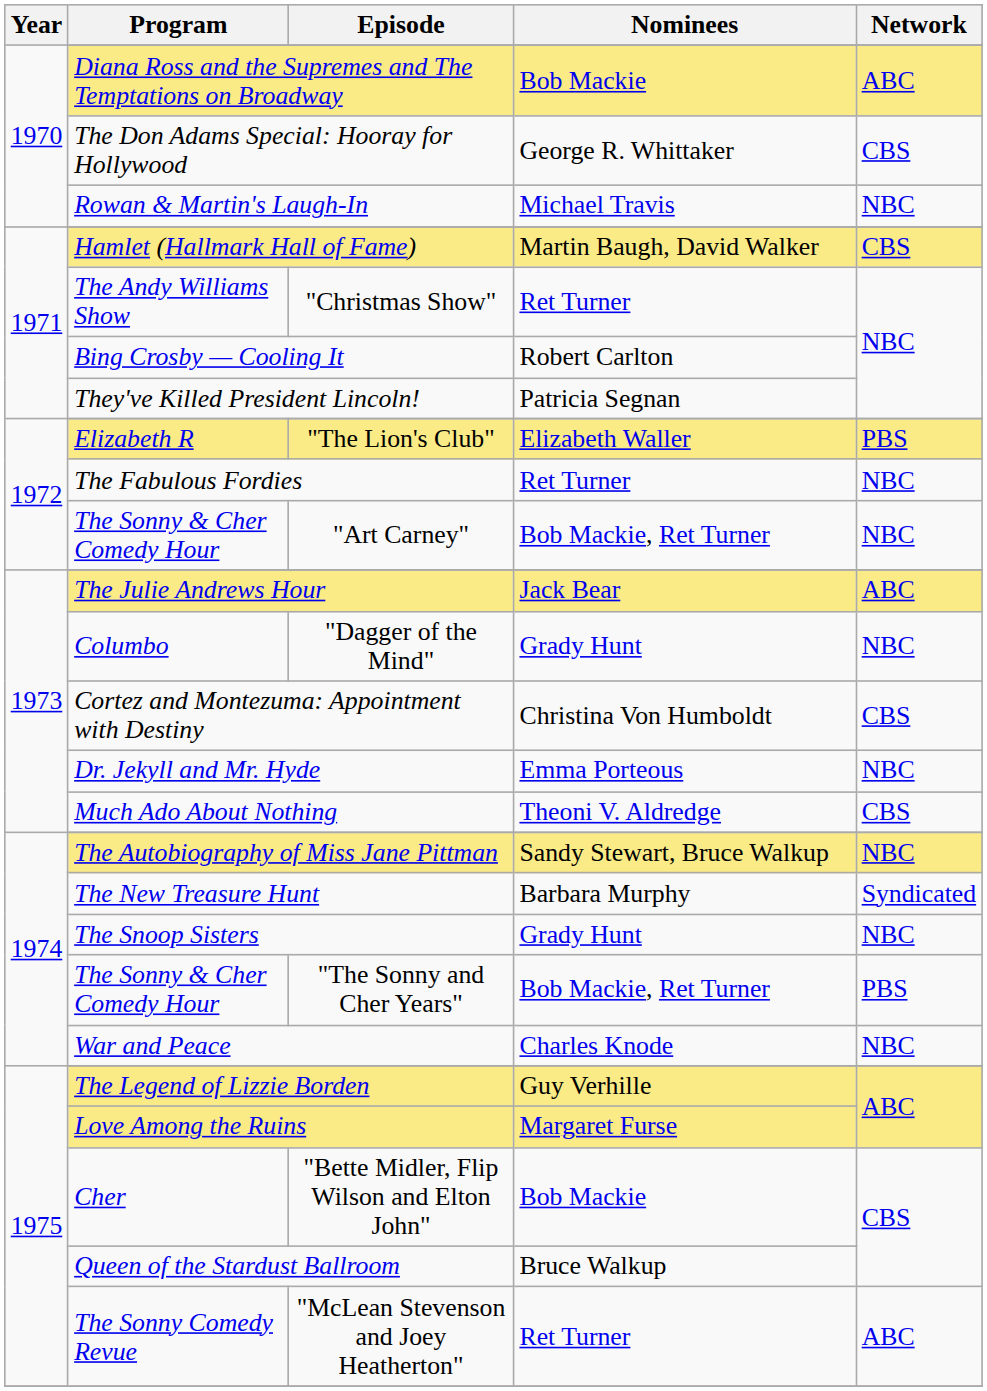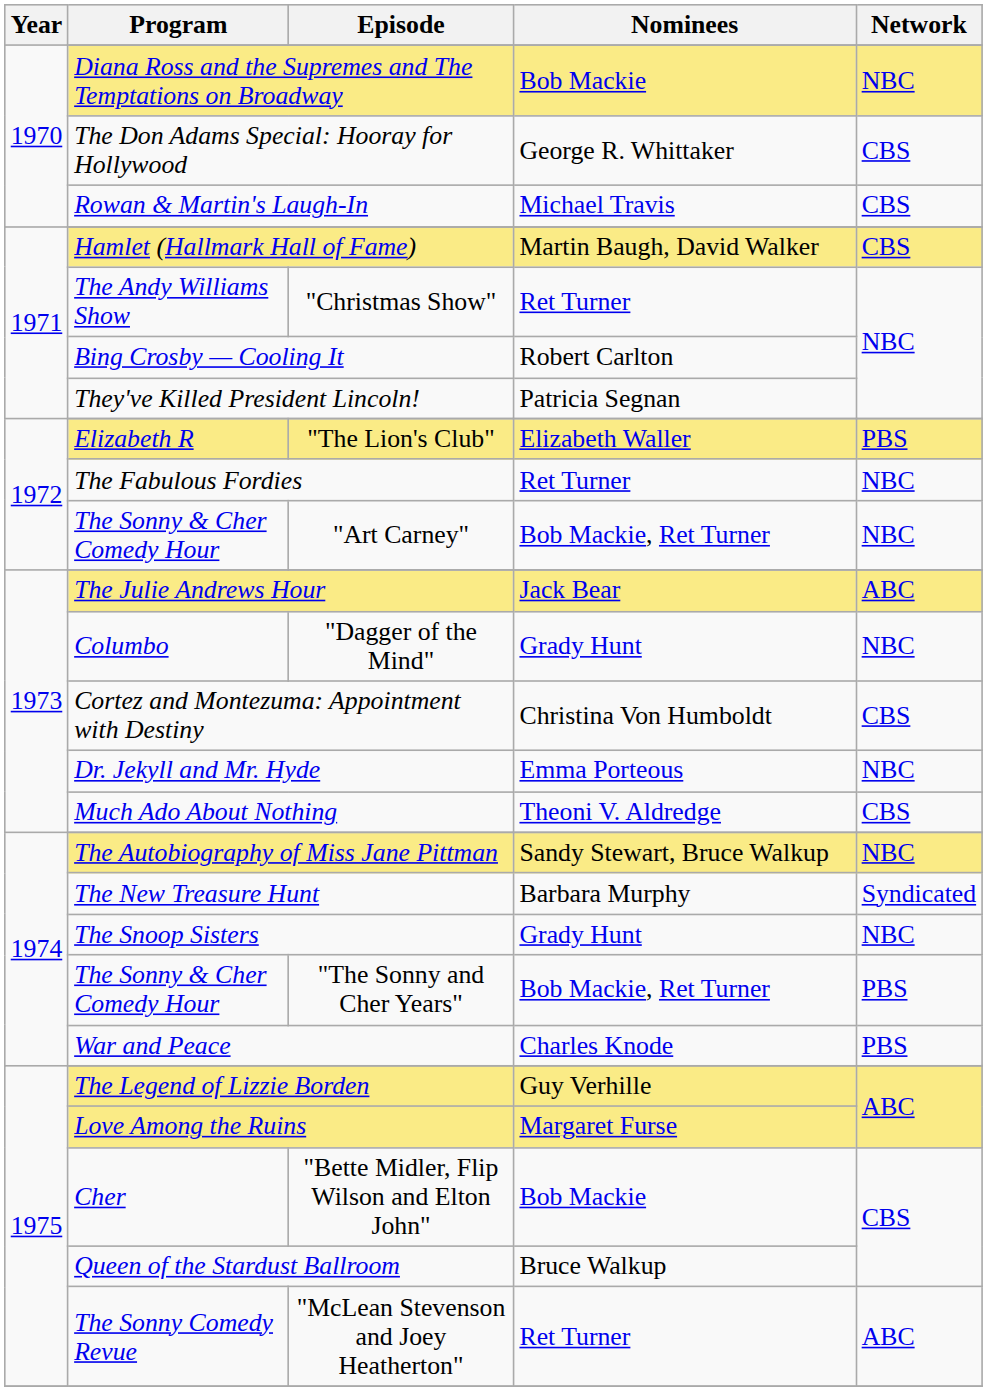Diana Ross and the Supremes and The Temptations on Broadway | Network: ABC -> NBC
Rowan & Martin's Laugh-In | Network: NBC -> CBS
War and Peace | Network: NBC -> PBS
